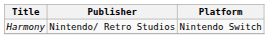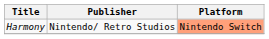Harmony | Platform: no background -> lightsalmon background
